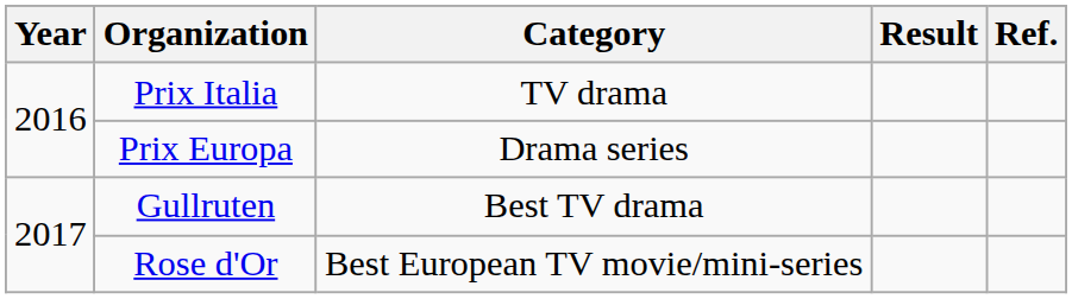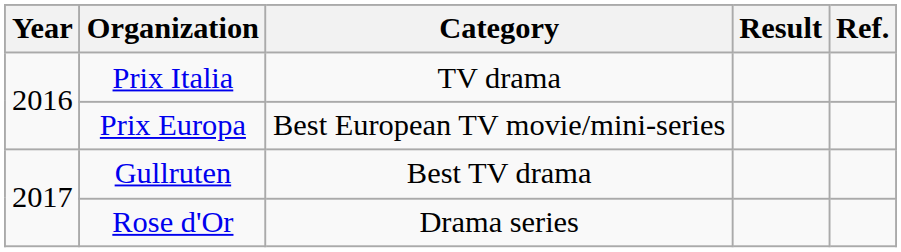Prix Europa | Category: Drama series -> Best European TV movie/mini-series
Rose d'Or | Category: Best European TV movie/mini-series -> Drama series
